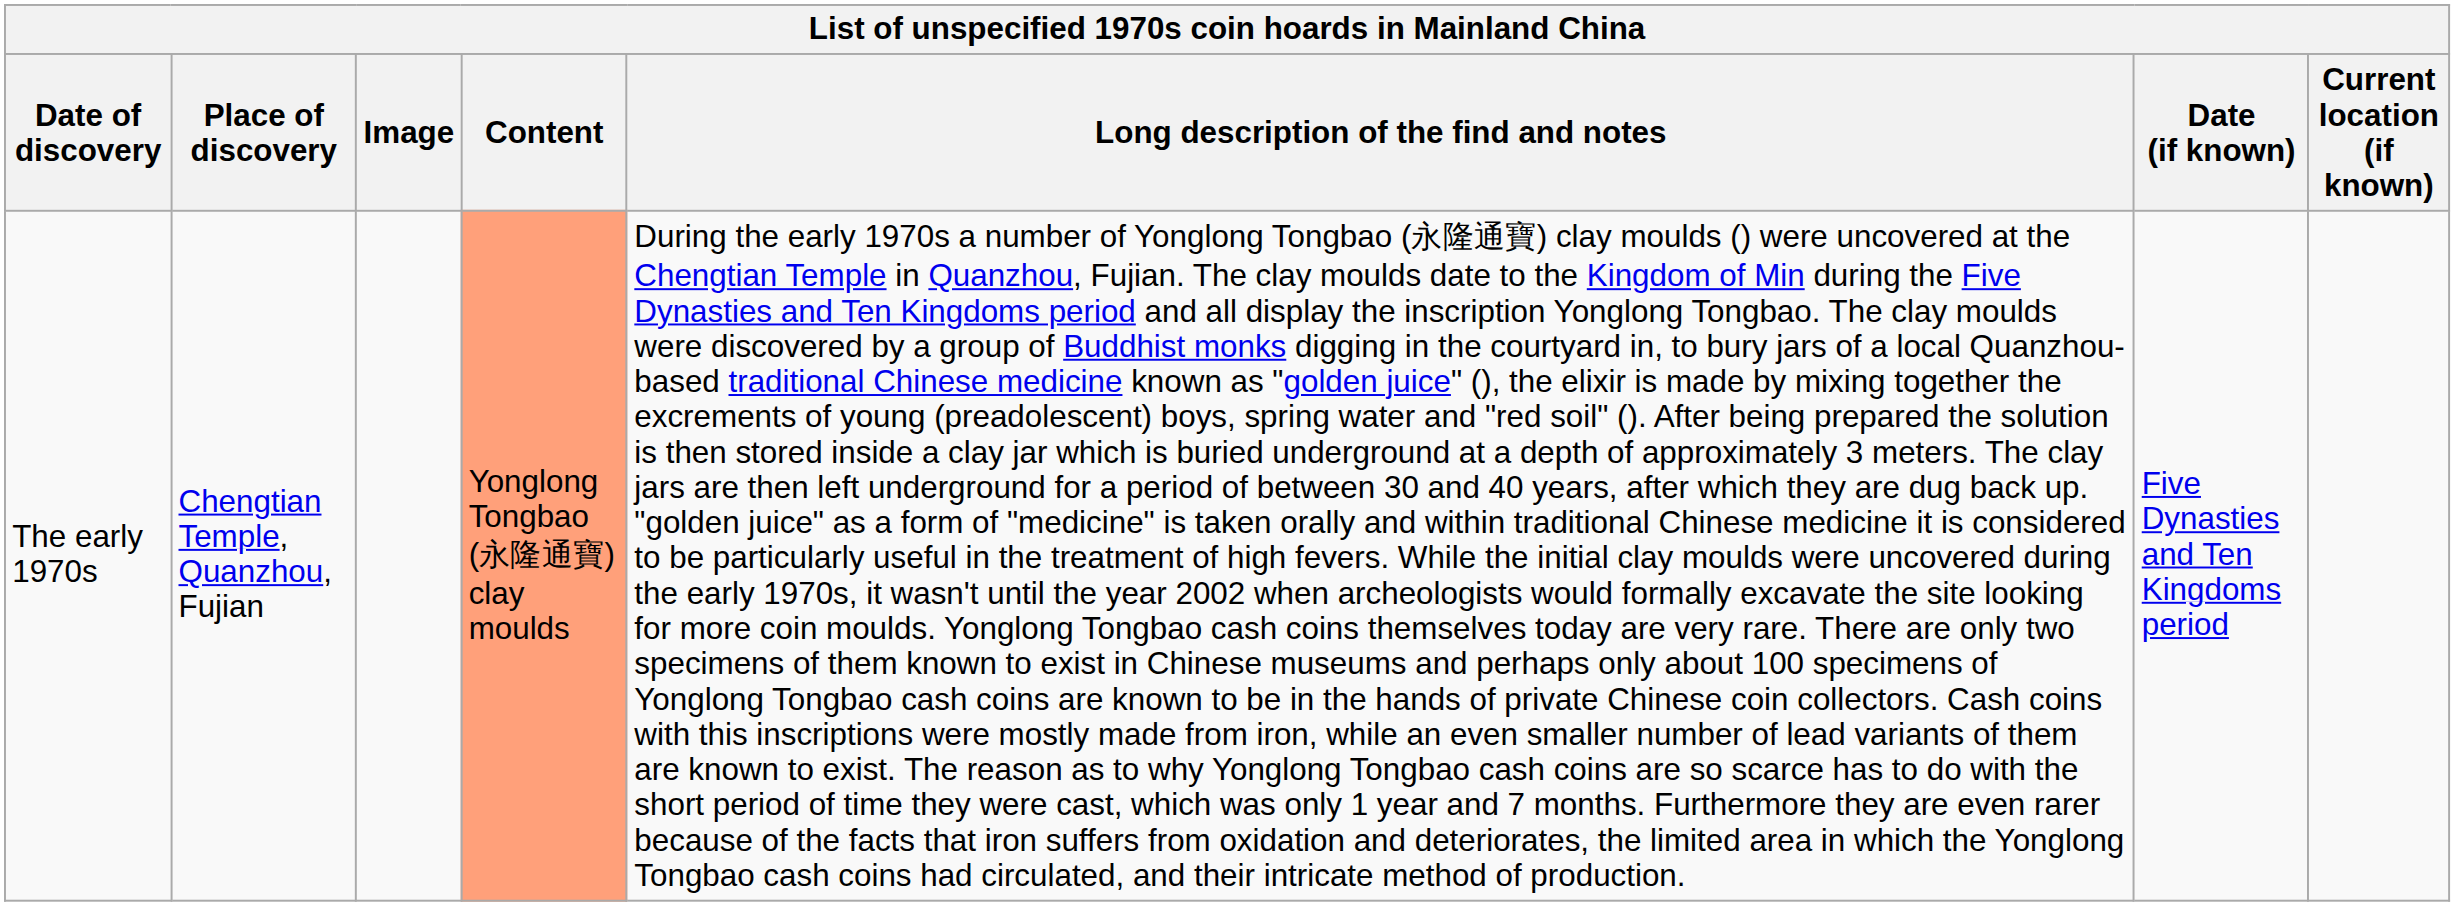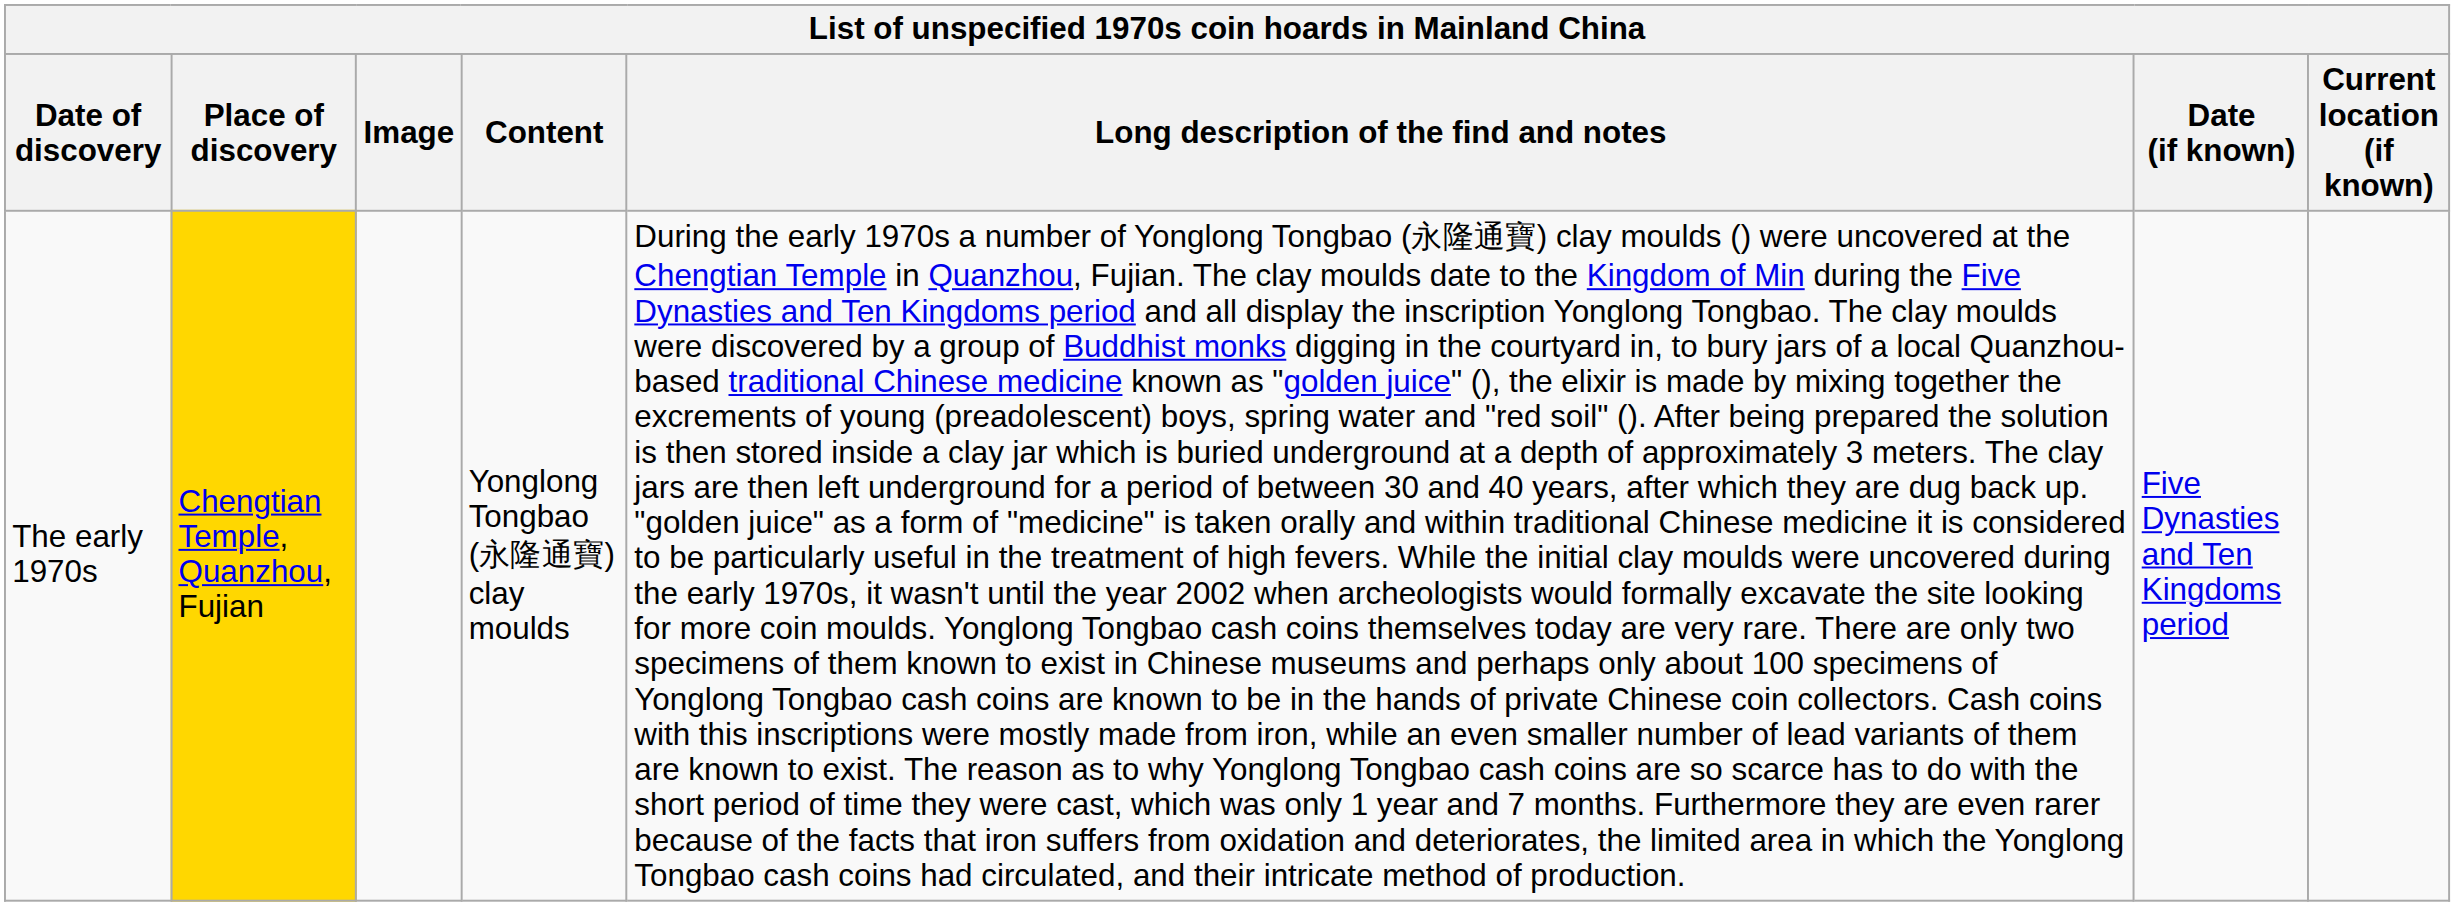The early 1970s | Place of discovery: no background -> gold background
The early 1970s | Content: lightsalmon background -> no background
